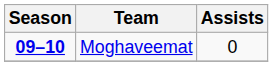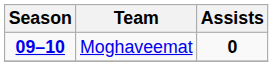Moghaveemat | Assists: normal -> bold
